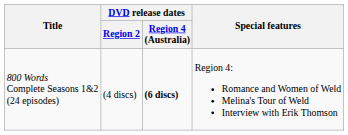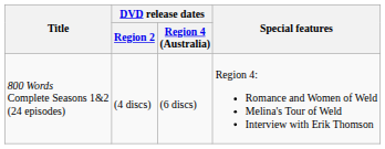800 Words Complete Seasons 1&2 (24 episodes) | DVD release dates / Region 4 (Australia): bold -> normal
